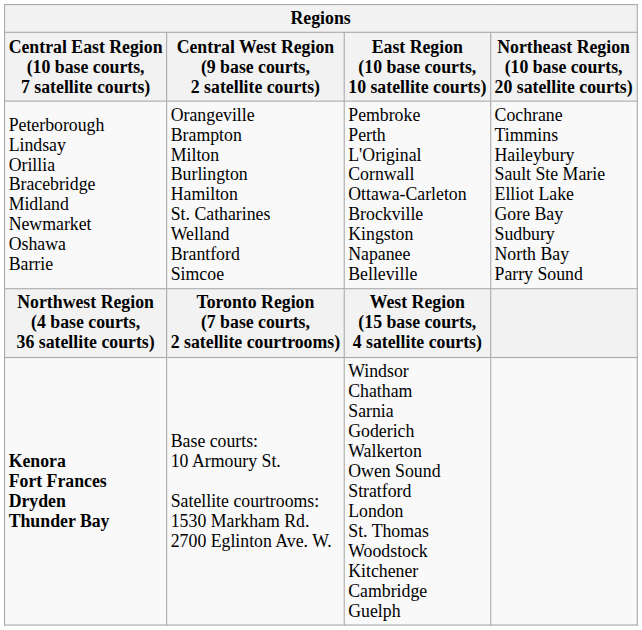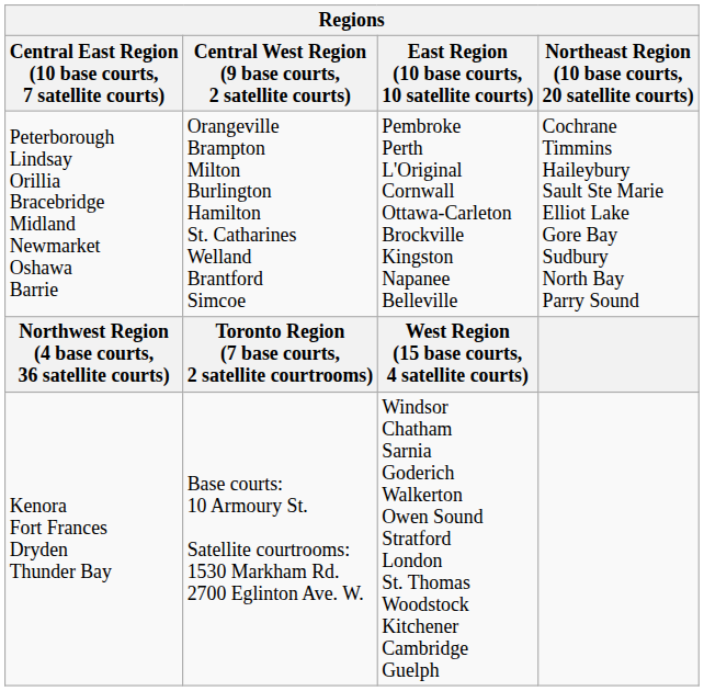Kenora Fort Frances Dryden Thunder Bay | Central East Region (10 base courts, 7 satellite courts): bold -> normal
